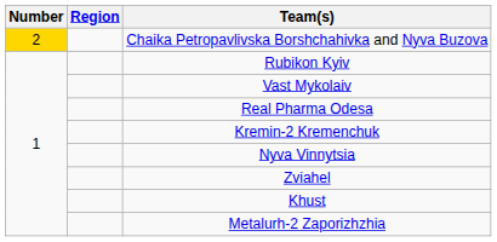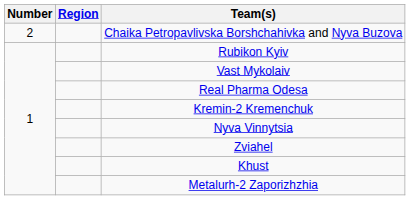Chaika Petropavlivska Borshchahivka and Nyva Buzova | Number: gold background -> no background
